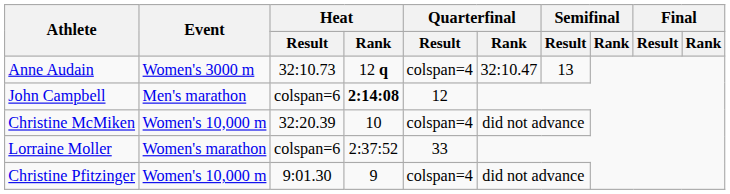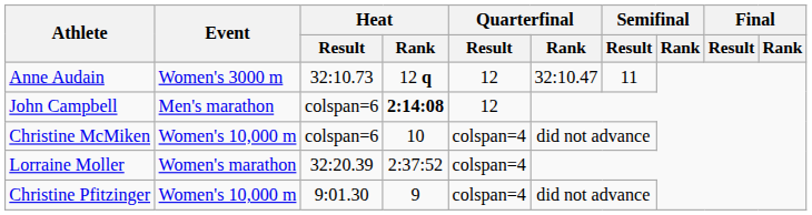Anne Audain | Quarterfinal / Result: colspan=4 -> 12
Anne Audain | Semifinal / Result: 13 -> 11
Christine McMiken | Heat / Result: 32:20.39 -> colspan=6
Lorraine Moller | Heat / Result: colspan=6 -> 32:20.39
Lorraine Moller | Quarterfinal / Result: 33 -> colspan=4
